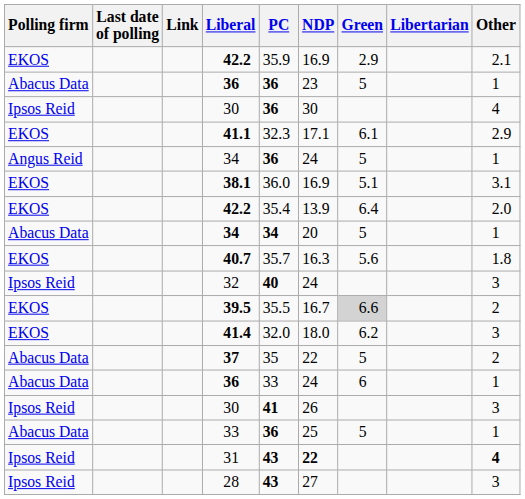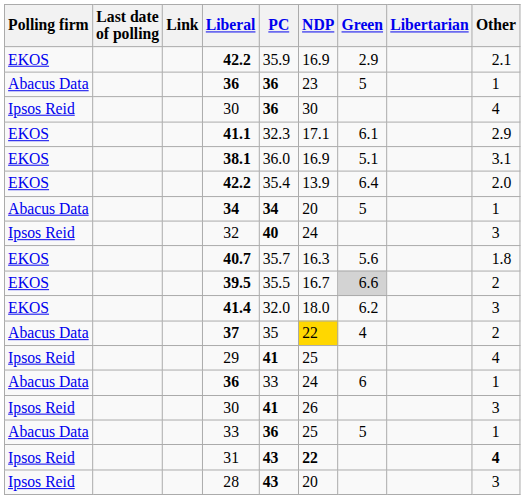- row: Angus Reid | 34 | 36 | 24 | 5 | 1
rows swapped: 40.7 <-> 32
37 | NDP: no background -> gold background
37 | Green: 5 -> 4
+ row: Ipsos Reid | 29 | 41 | 25 | 4
28 | NDP: 27 -> 20
